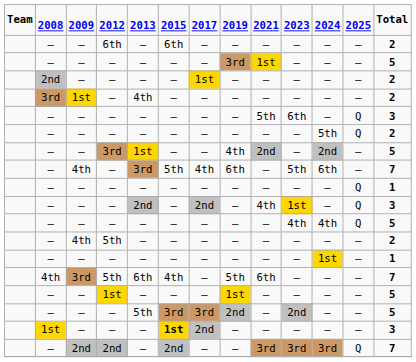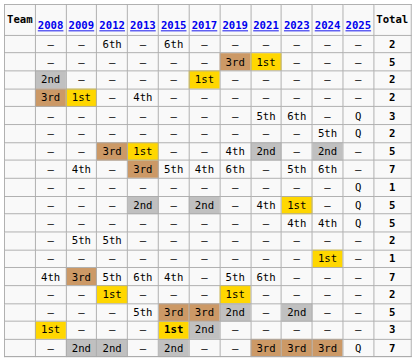row 11 | Total: 3 -> 5
row 13 | 2009: 4th -> 5th
row 16 | Total: 5 -> 2
